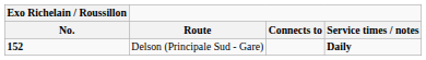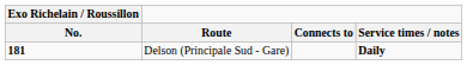Delson (Principale Sud - Gare) | Exo Richelain / Roussillon / No.: 152 -> 181
